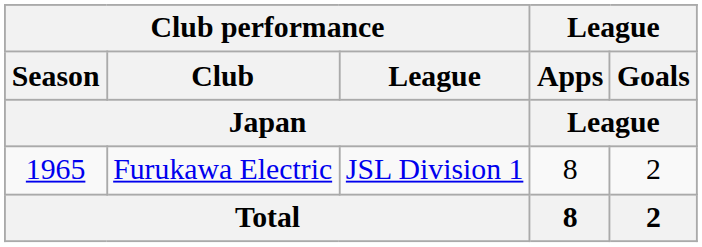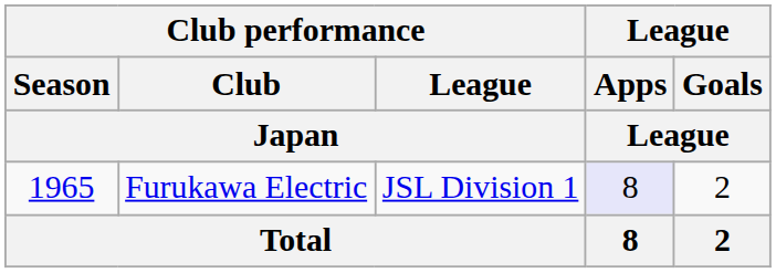Furukawa Electric | League / Apps / League: no background -> lavender background
